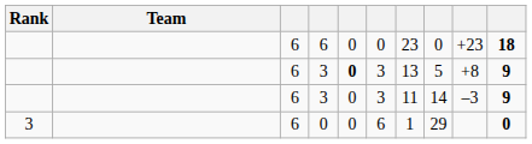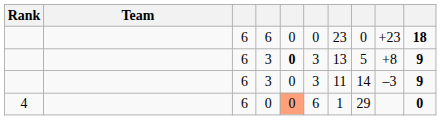row 5 | Rank: 3 -> 4
row 5 | column 5: no background -> lightsalmon background
